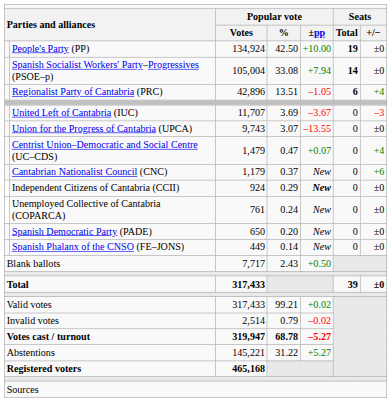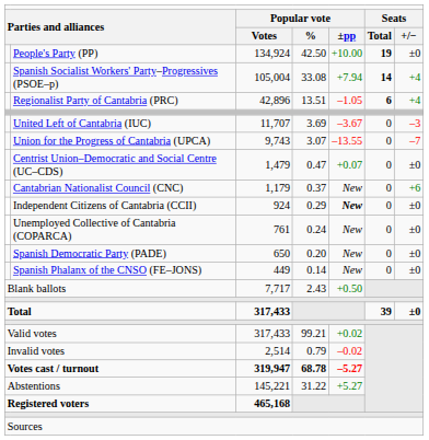Spanish Socialist Workers' Party–Progressives (PSOE–p) | column 7: ±0 -> +4
Union for the Progress of Cantabria (UPCA) | column 7: ±0 -> –7
Centrist Union–Democratic and Social Centre (UC–CDS) | column 7: +4 -> ±0
